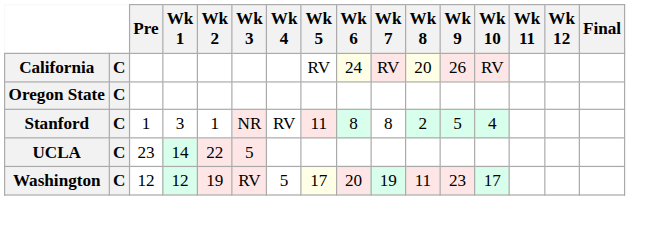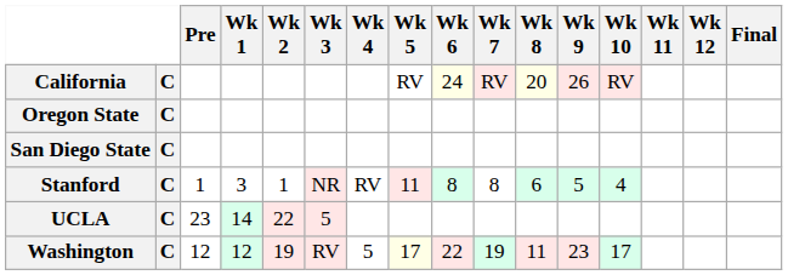+ row: San Diego State | C
Stanford | Wk 8: 2 -> 6
Washington | Wk 6: 20 -> 22
